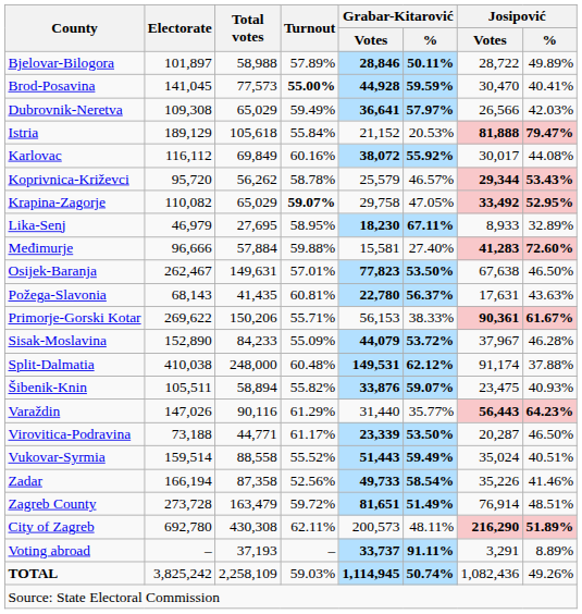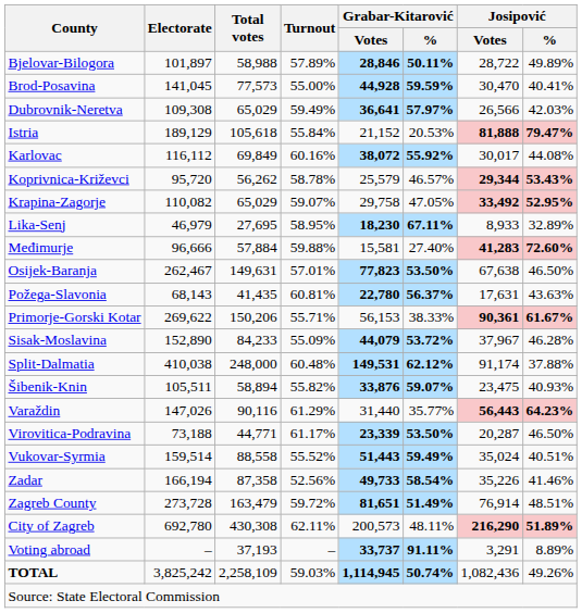Brod-Posavina | Turnout: bold -> normal
Krapina-Zagorje | Turnout: bold -> normal
